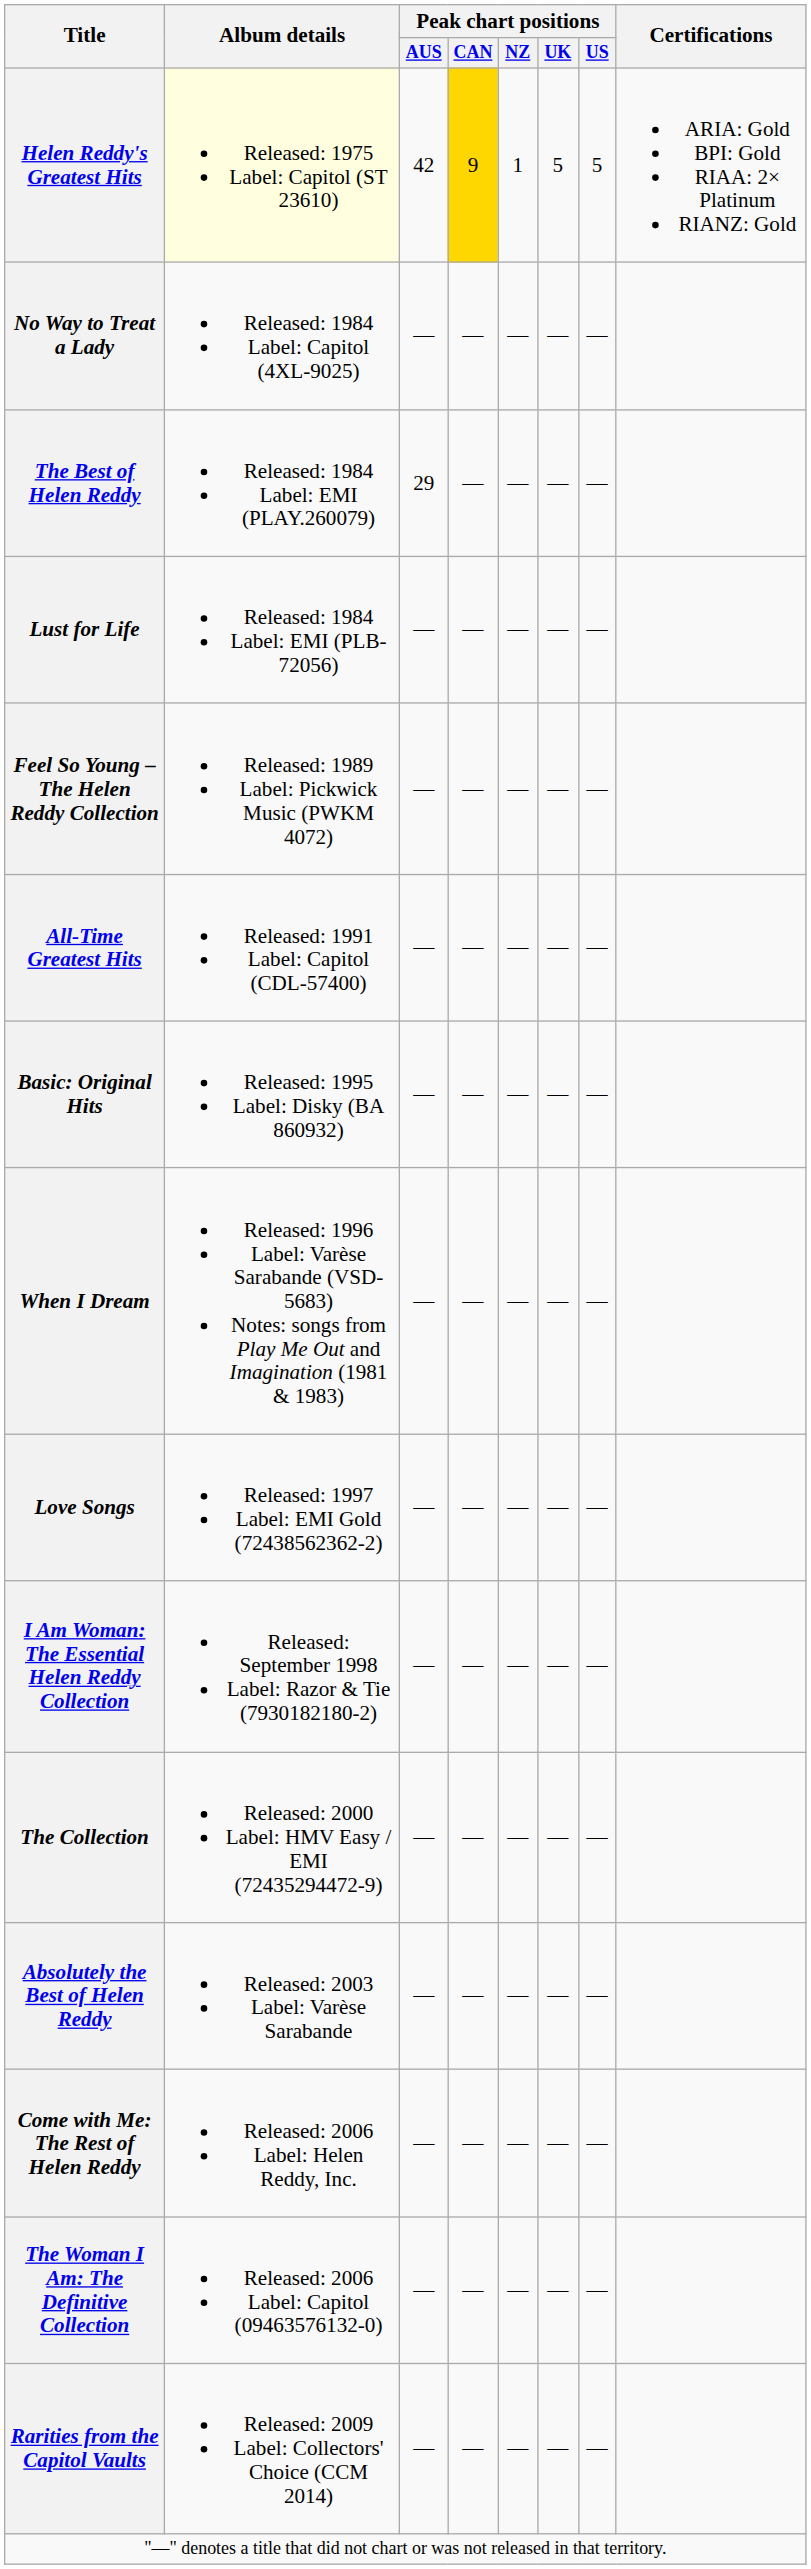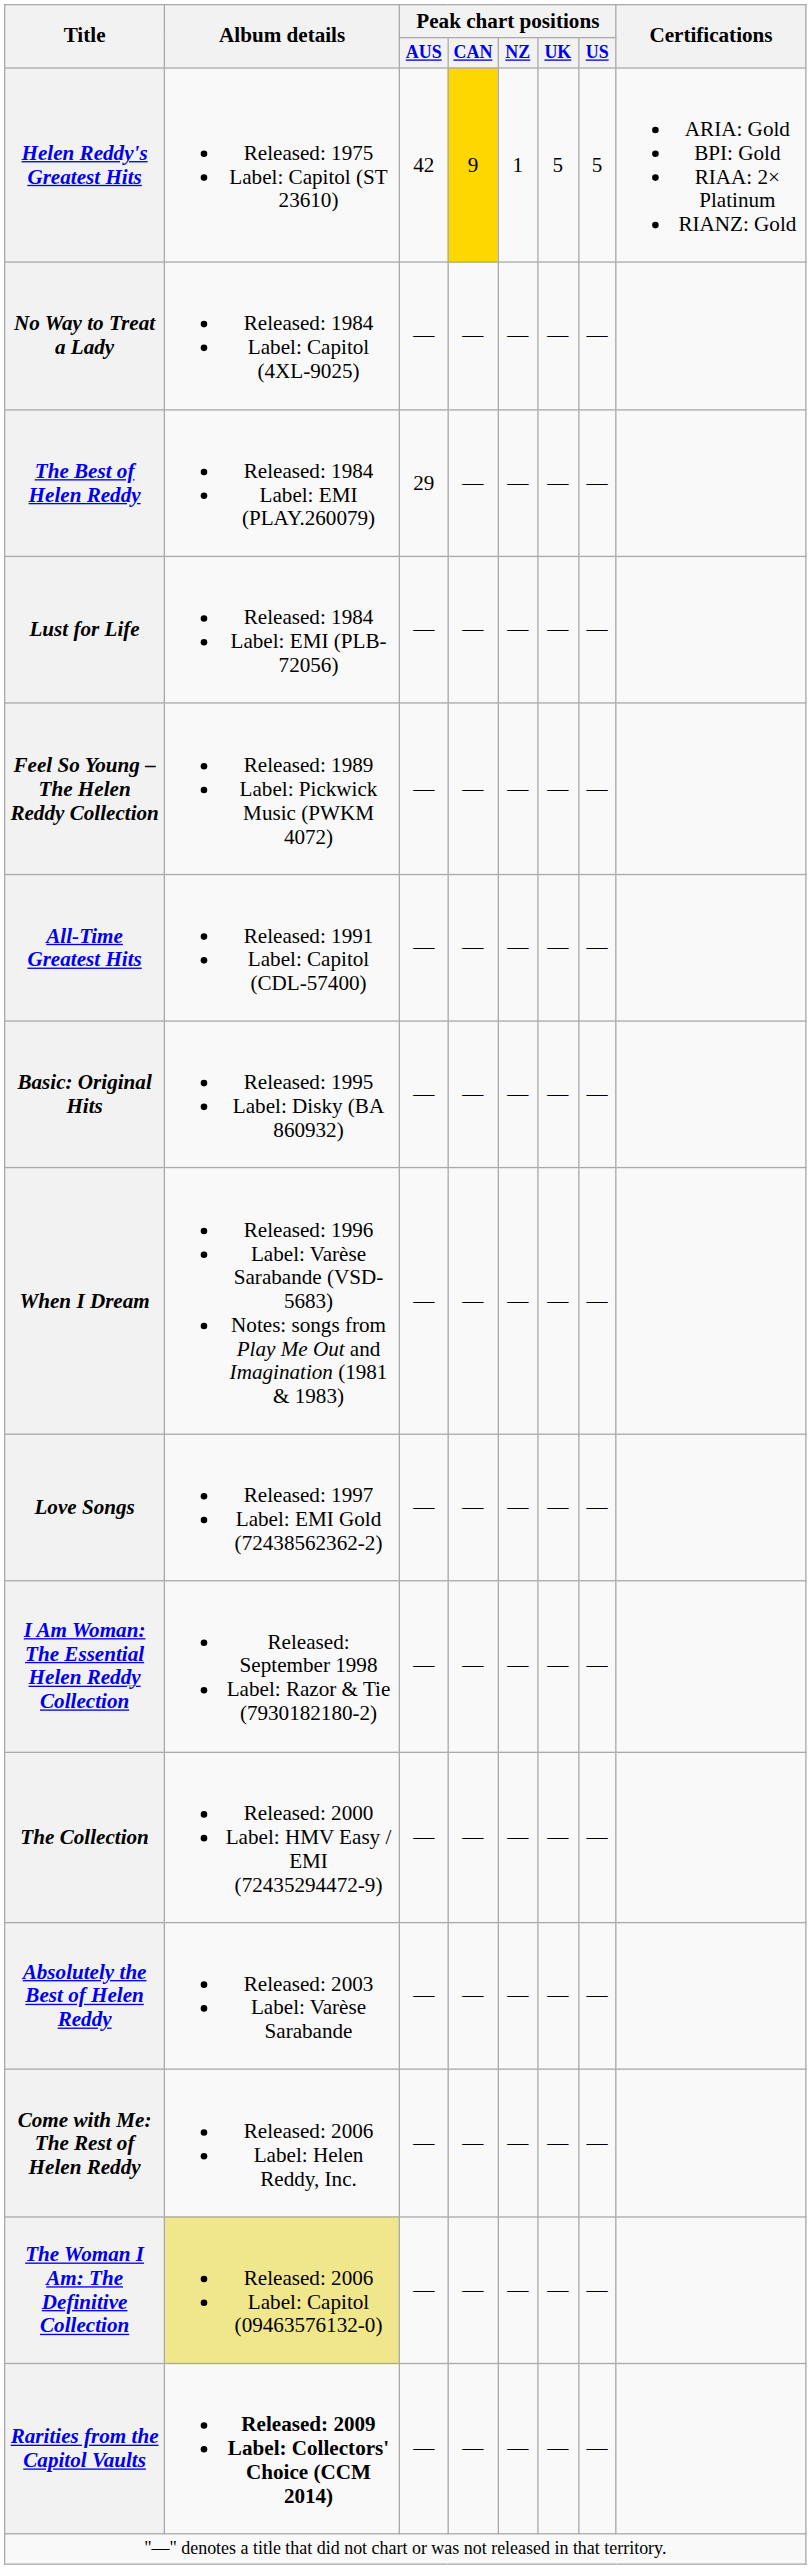Helen Reddy's Greatest Hits | Album details: lightyellow background -> no background
The Woman I Am: The Definitive Collection | Album details: no background -> khaki background
Rarities from the Capitol Vaults | Album details: normal -> bold
